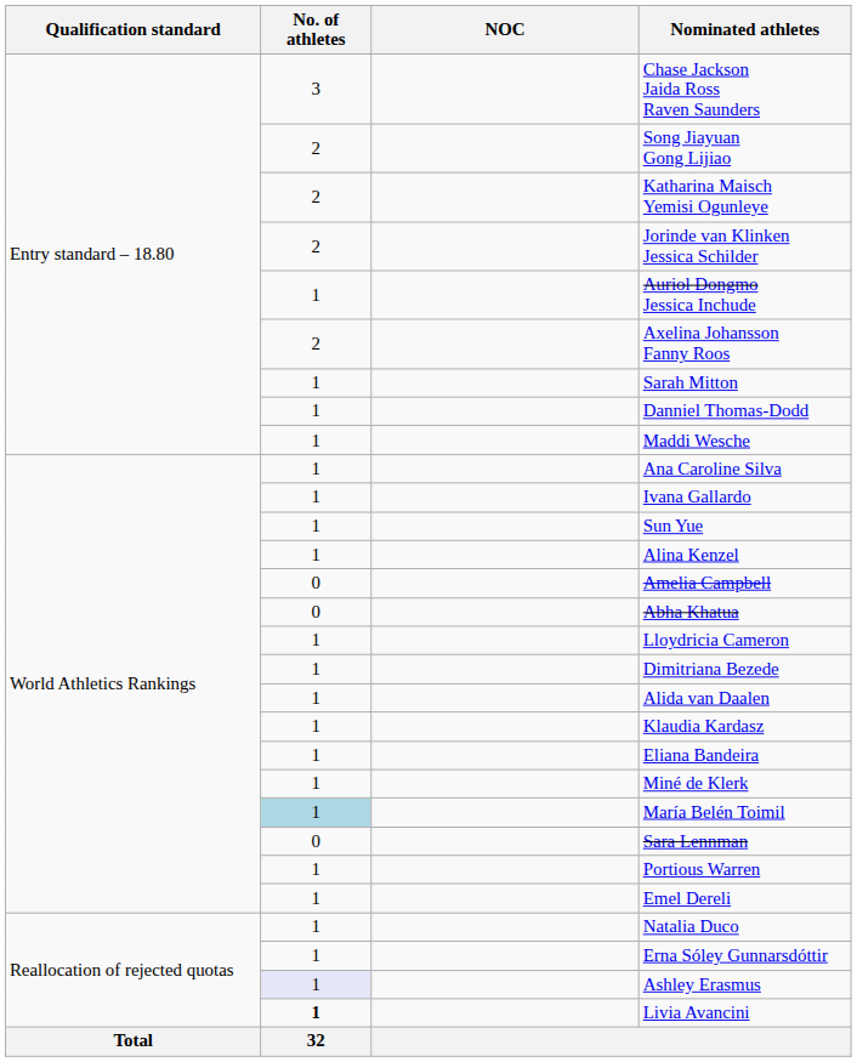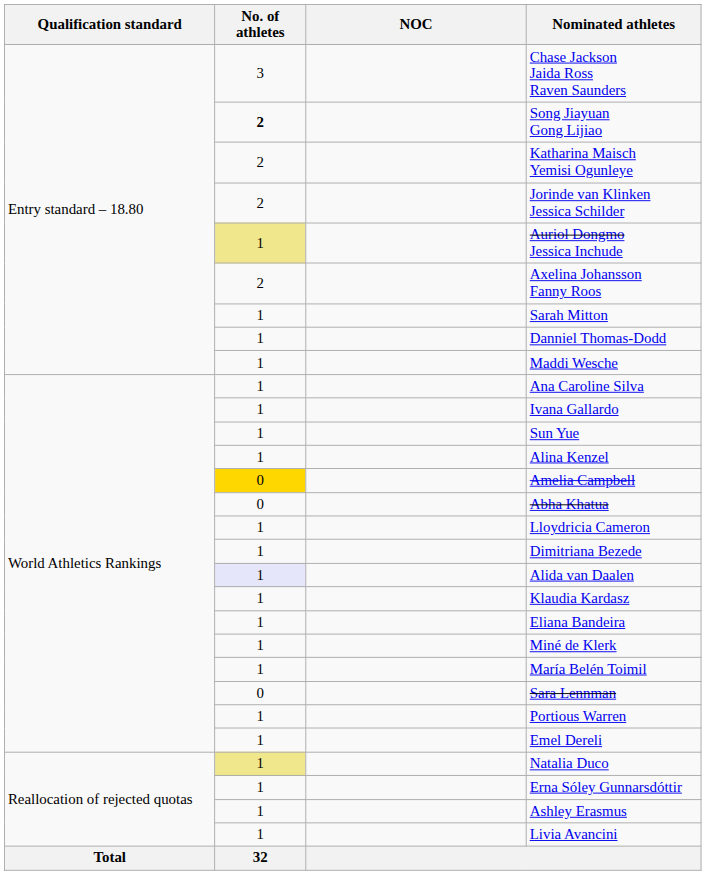Song Jiayuan Gong Lijiao | No. of athletes: normal -> bold
Auriol Dongmo Jessica Inchude | No. of athletes: no background -> khaki background
Amelia Campbell | No. of athletes: no background -> gold background
Alida van Daalen | No. of athletes: no background -> lavender background
María Belén Toimil | No. of athletes: lightblue background -> no background
Natalia Duco | No. of athletes: no background -> khaki background
Ashley Erasmus | No. of athletes: lavender background -> no background
Livia Avancini | No. of athletes: bold -> normal
